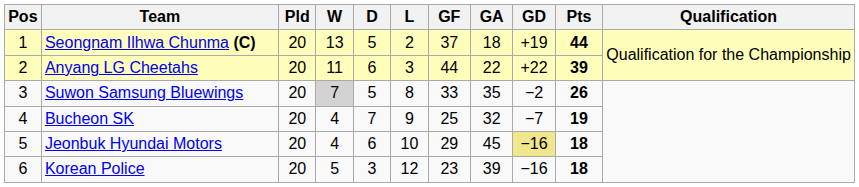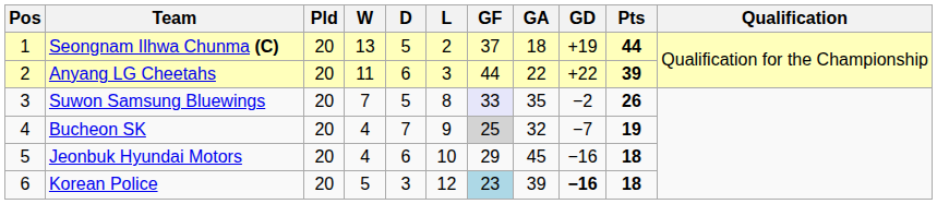Suwon Samsung Bluewings | W: lightgrey background -> no background
Suwon Samsung Bluewings | GF: no background -> lavender background
Bucheon SK | GF: no background -> lightgrey background
Jeonbuk Hyundai Motors | GD: khaki background -> no background
Korean Police | GF: no background -> lightblue background
Korean Police | GD: normal -> bold
